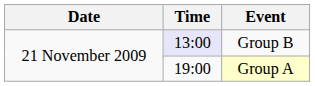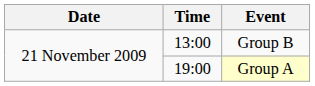Group B | Time: lavender background -> no background
